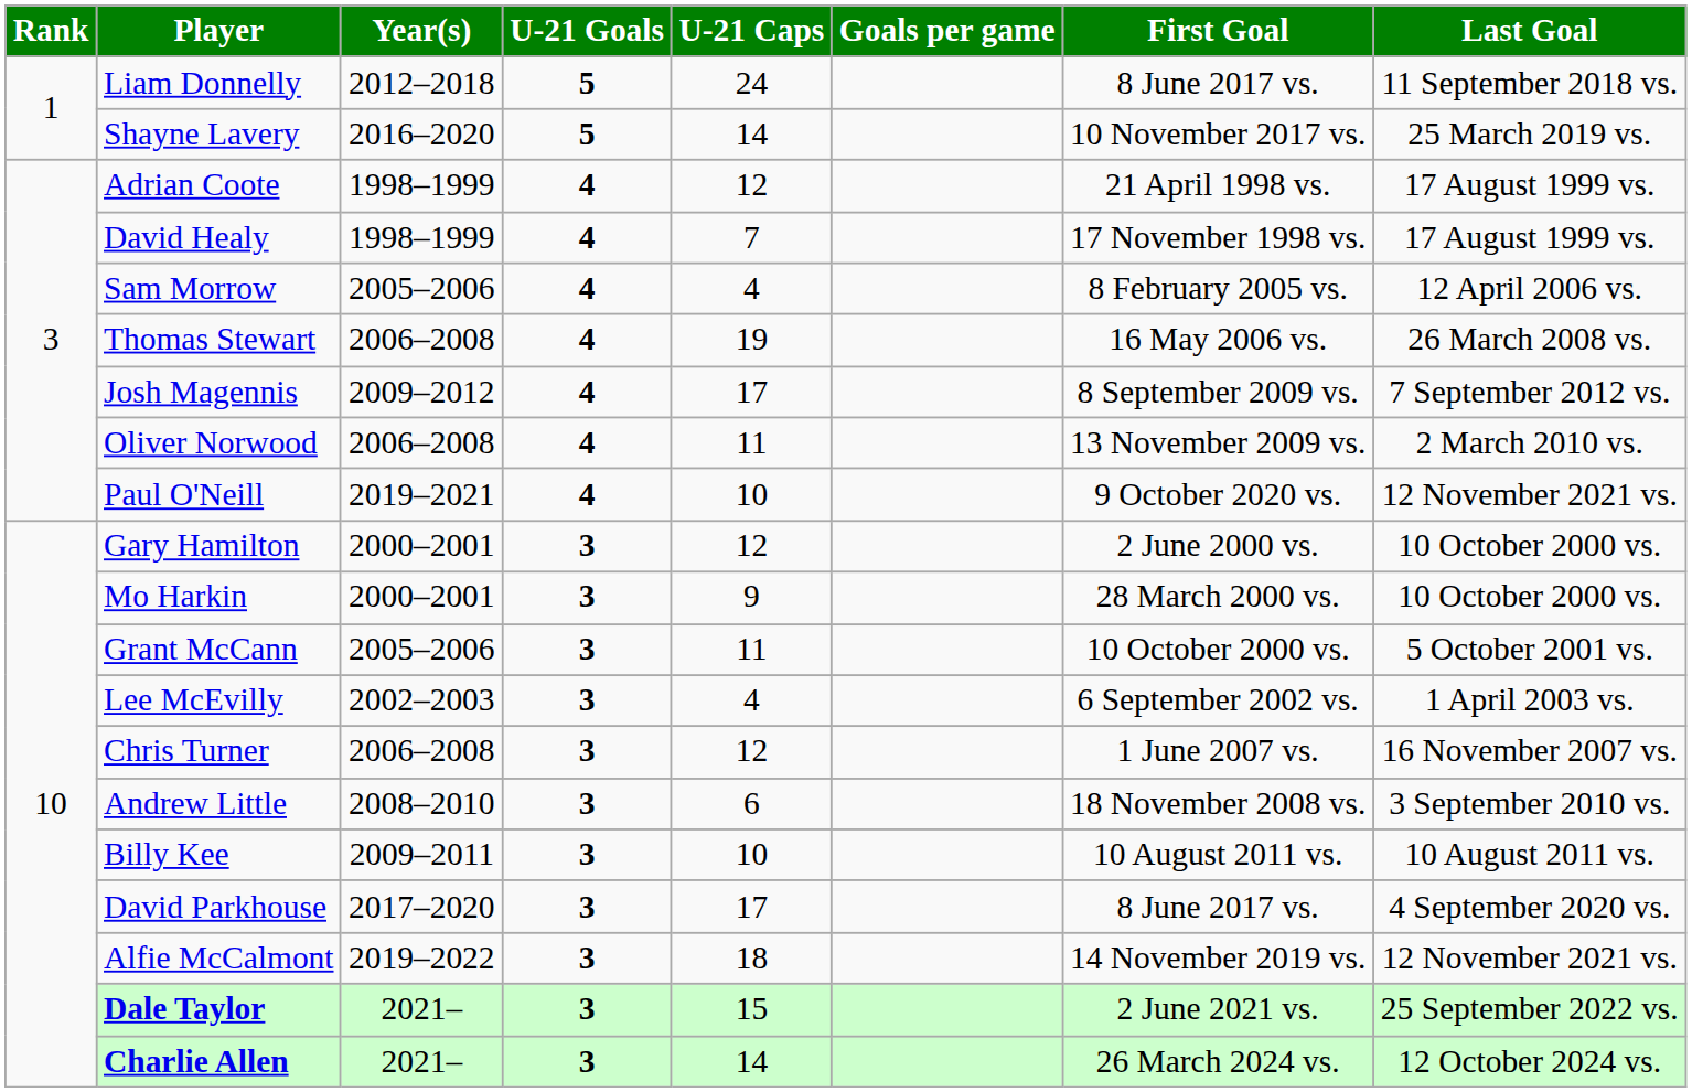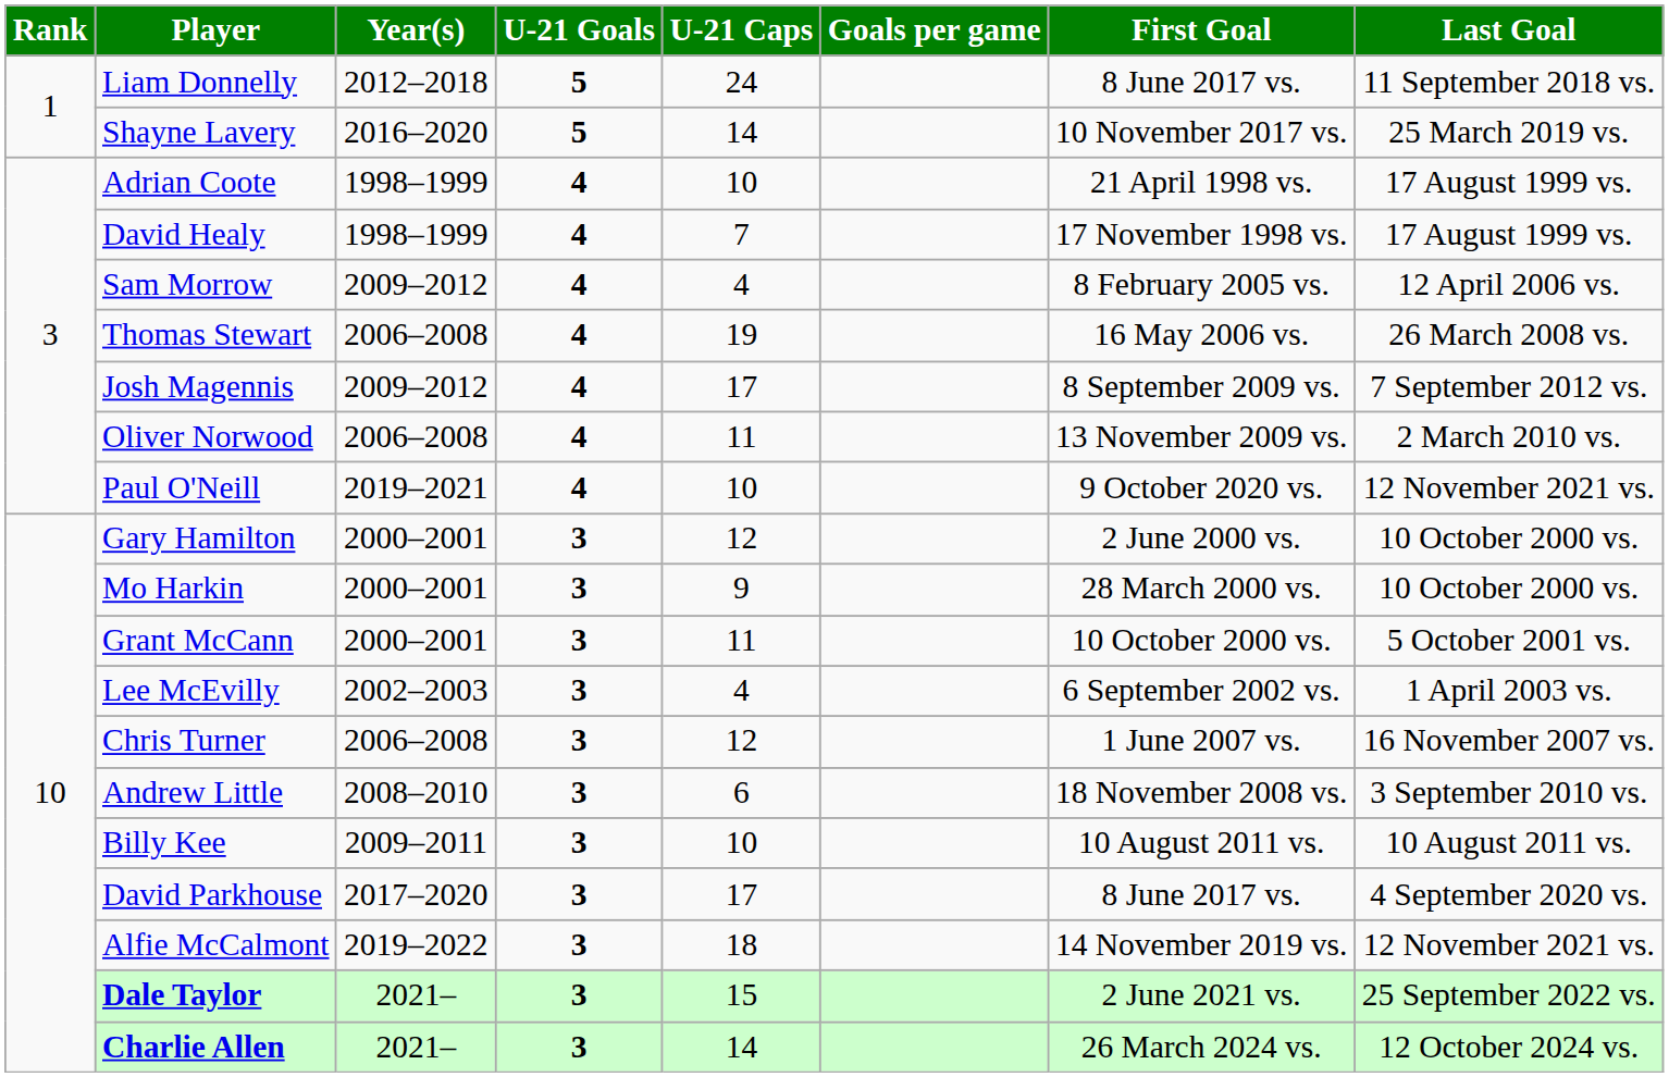Adrian Coote | U-21 Caps: 12 -> 10
Sam Morrow | Year(s): 2005–2006 -> 2009–2012
Grant McCann | Year(s): 2005–2006 -> 2000–2001
